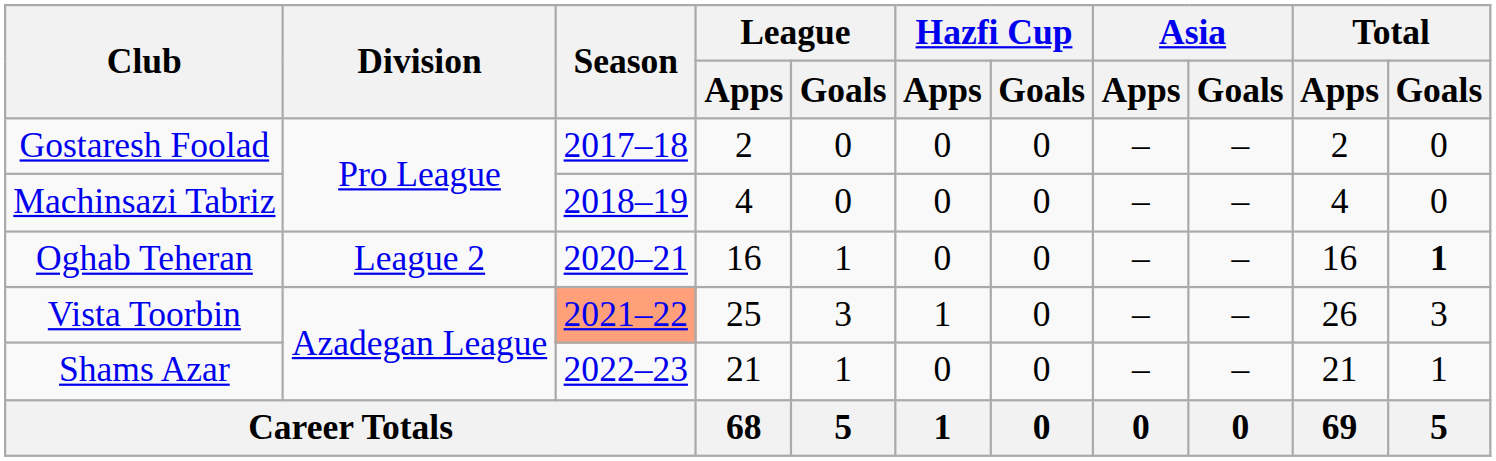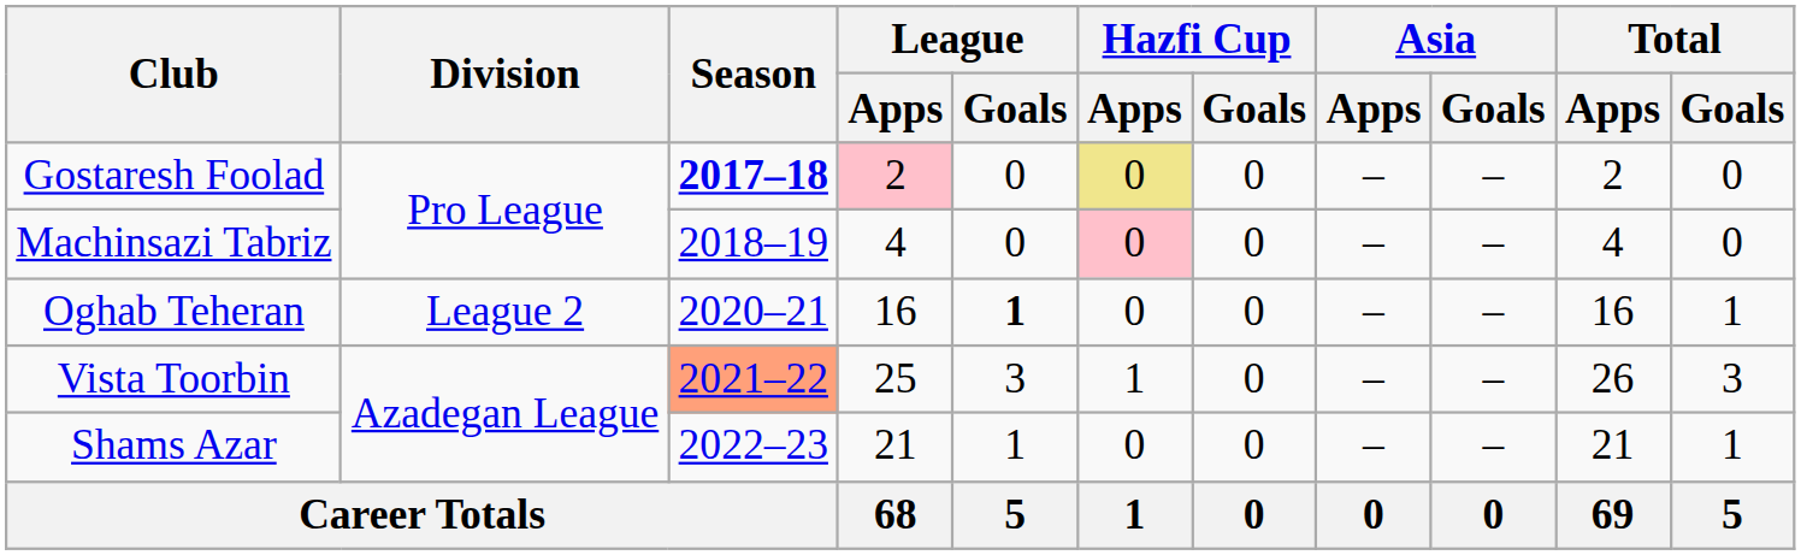Gostaresh Foolad | Season: normal -> bold
Gostaresh Foolad | League / Apps: no background -> pink background
Gostaresh Foolad | Hazfi Cup / Apps: no background -> khaki background
Machinsazi Tabriz | Hazfi Cup / Apps: no background -> pink background
Oghab Teheran | League / Goals: normal -> bold
Oghab Teheran | Total / Goals: bold -> normal
